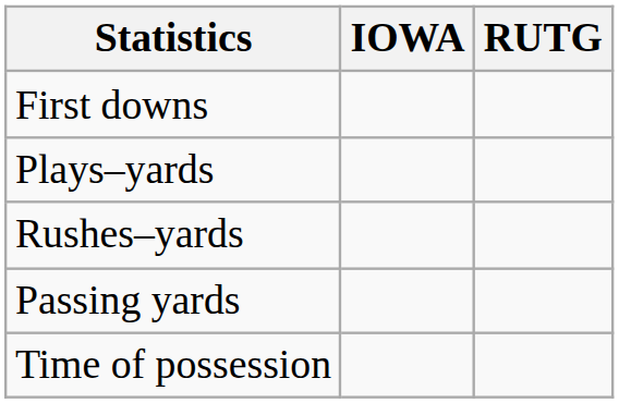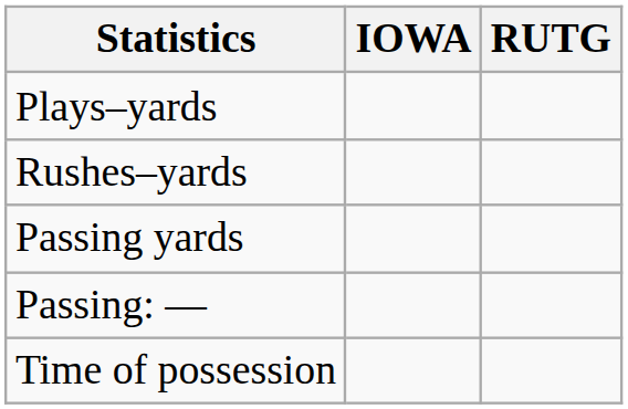- row: First downs
+ row: Passing: ––
